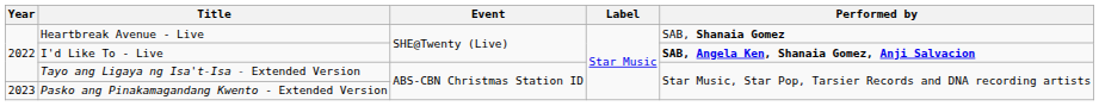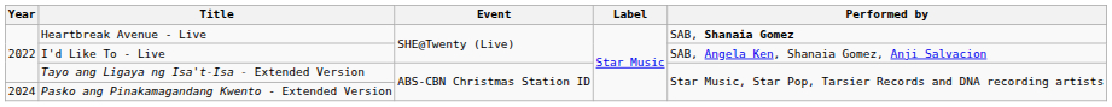I'd Like To - Live | Performed by: bold -> normal
Pasko ang Pinakamagandang Kwento - Extended Version | Year: 2023 -> 2024
